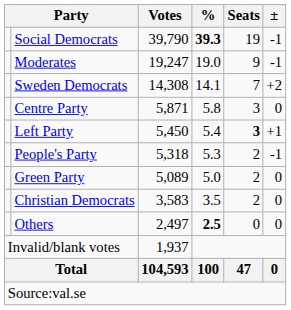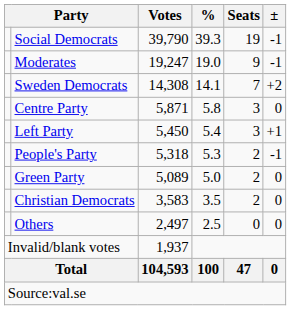Social Democrats | %: bold -> normal
Left Party | Seats: bold -> normal
Others | %: bold -> normal
